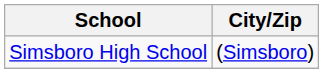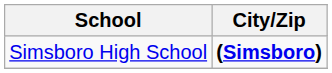Simsboro High School | City/Zip: normal -> bold
